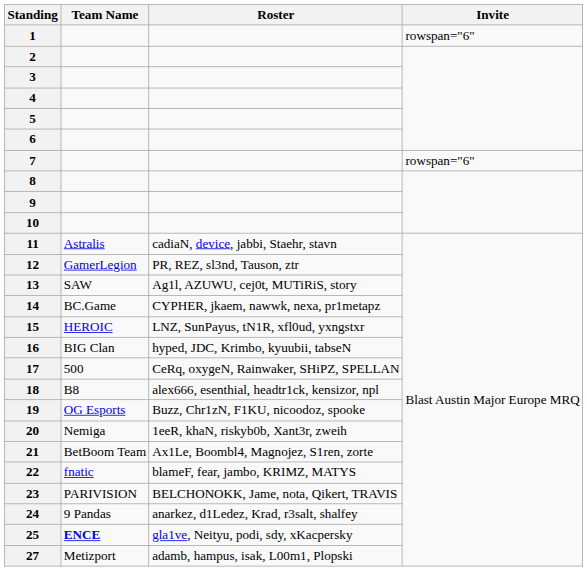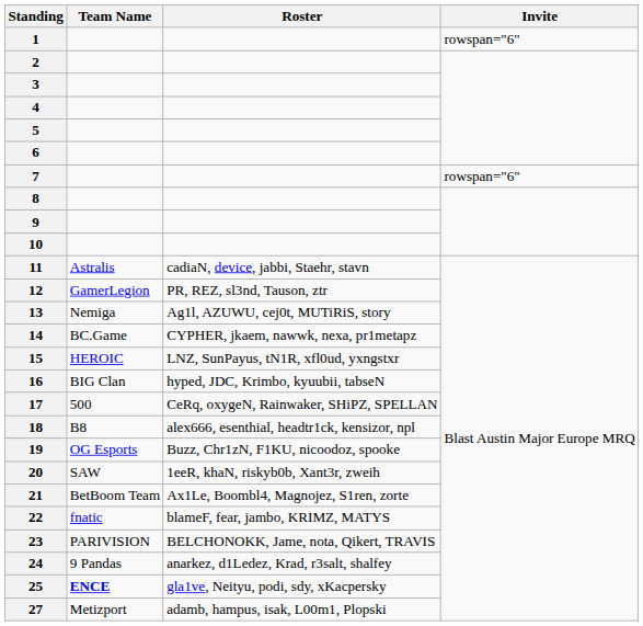13 | Team Name: SAW -> Nemiga
20 | Team Name: Nemiga -> SAW
